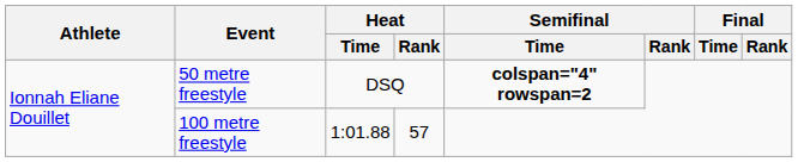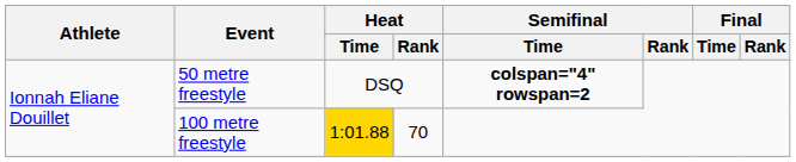100 metre freestyle | Heat / Time: no background -> gold background
100 metre freestyle | Heat / Rank: 57 -> 70
